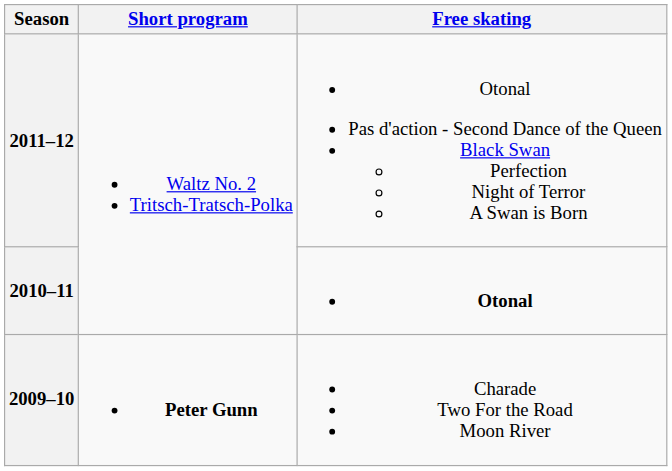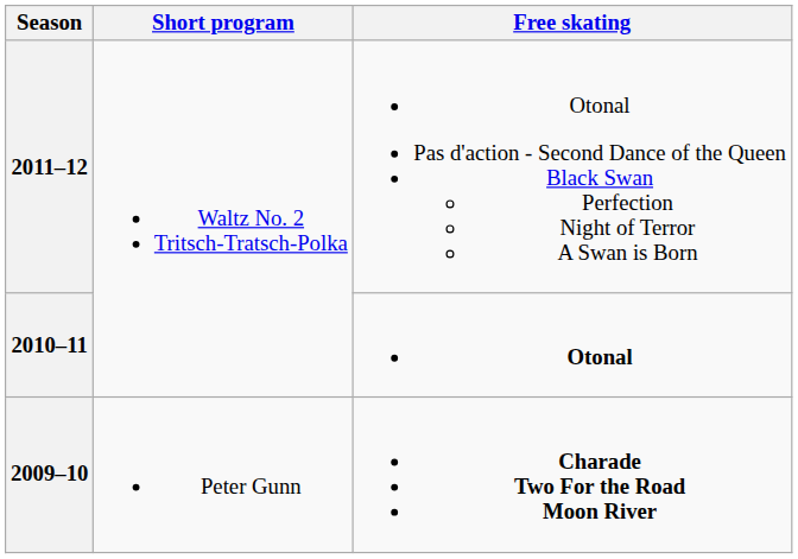2009–10 | Short program: bold -> normal
2009–10 | Free skating: normal -> bold
